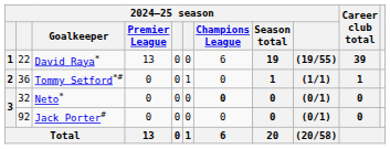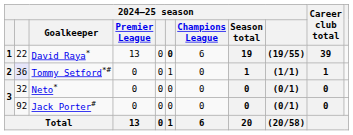David Raya* | column 6: normal -> bold
Tommy Setford*# | column 2: no background -> lavender background
Neto* | 2024–25 season / Champions League: bold -> normal
